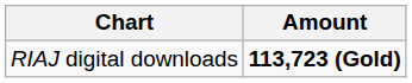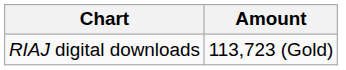RIAJ digital downloads | Amount: bold -> normal
